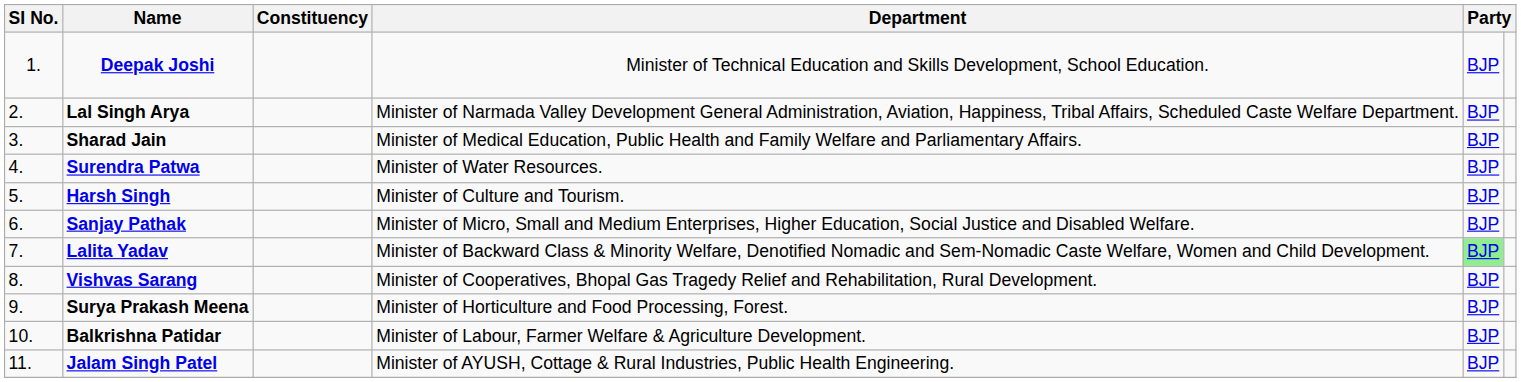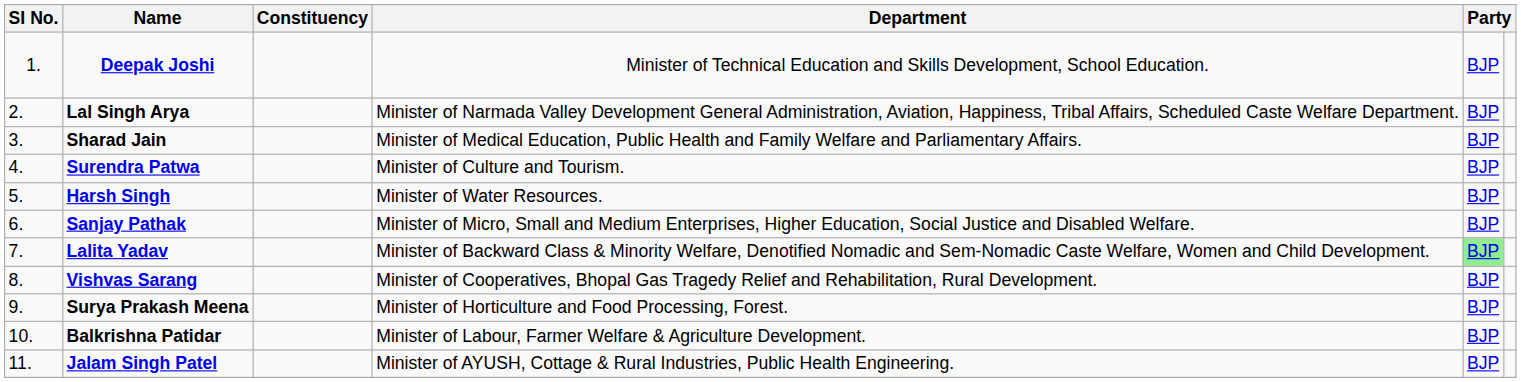Surendra Patwa | Department: Minister of Water Resources. -> Minister of Culture and Tourism.
Harsh Singh | Department: Minister of Culture and Tourism. -> Minister of Water Resources.
